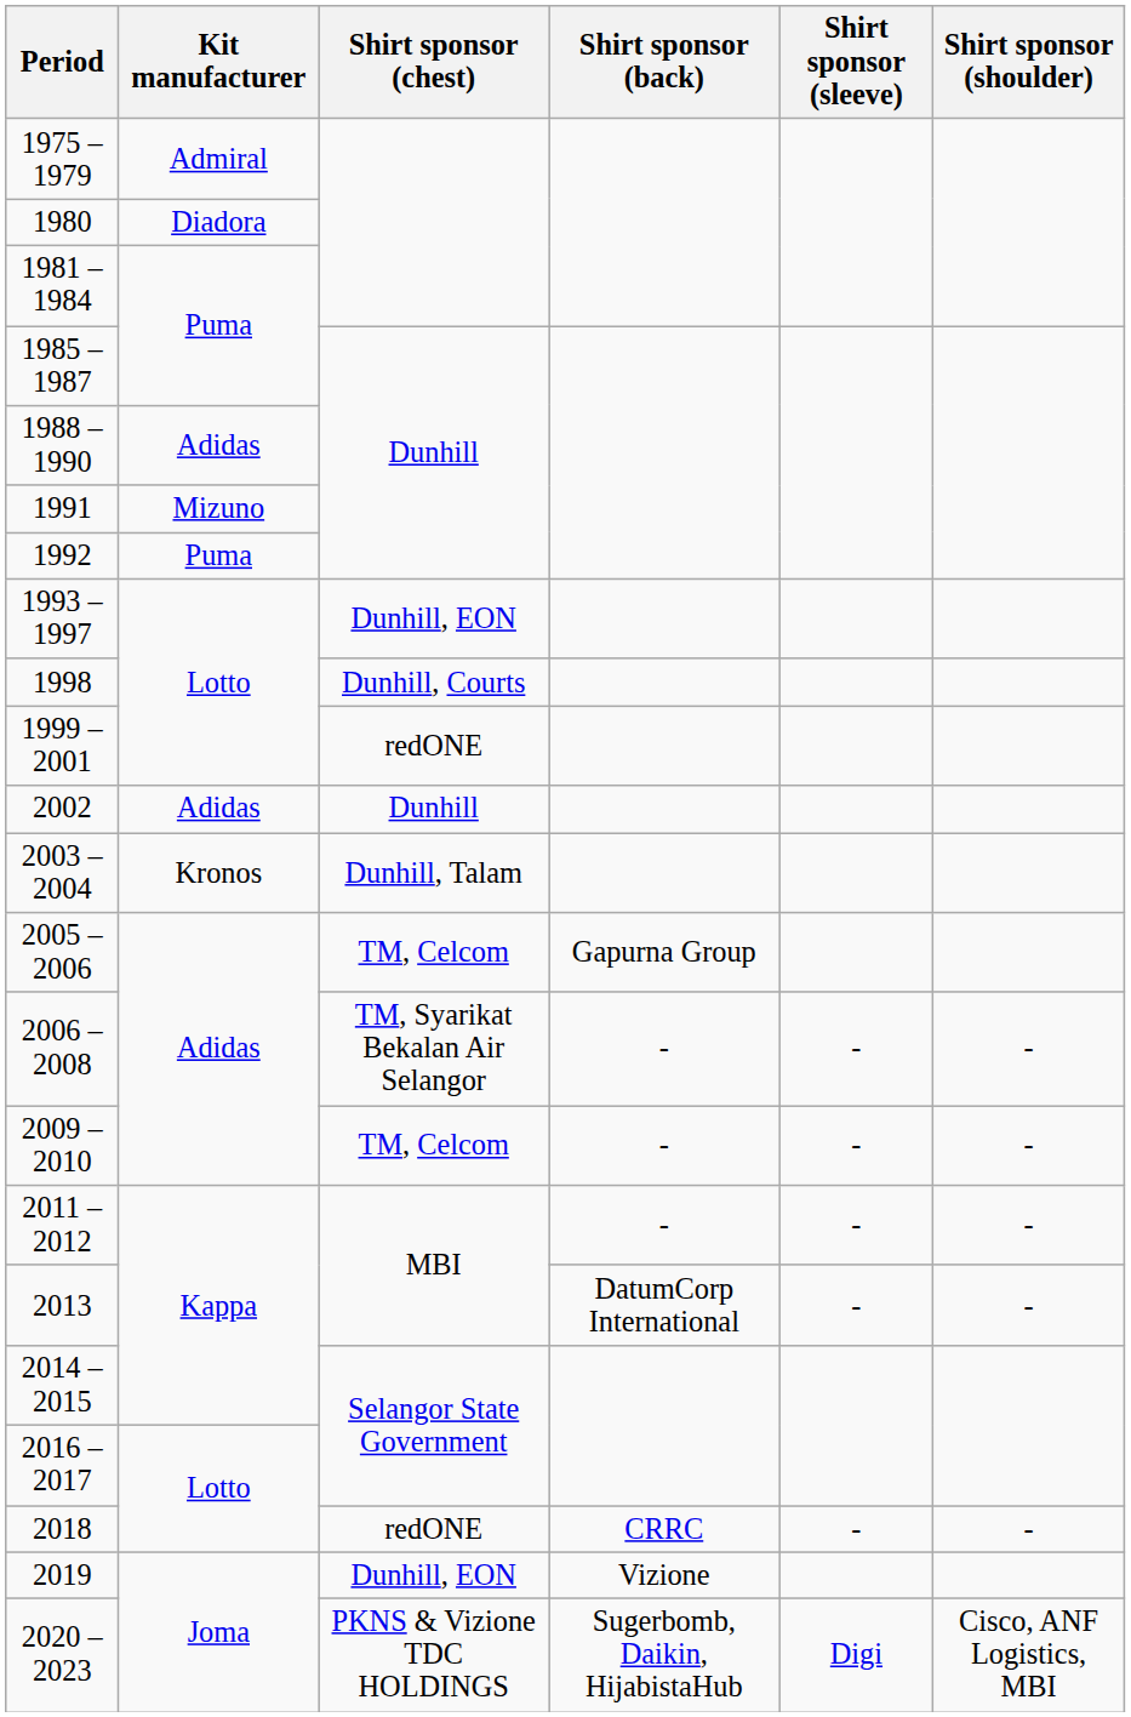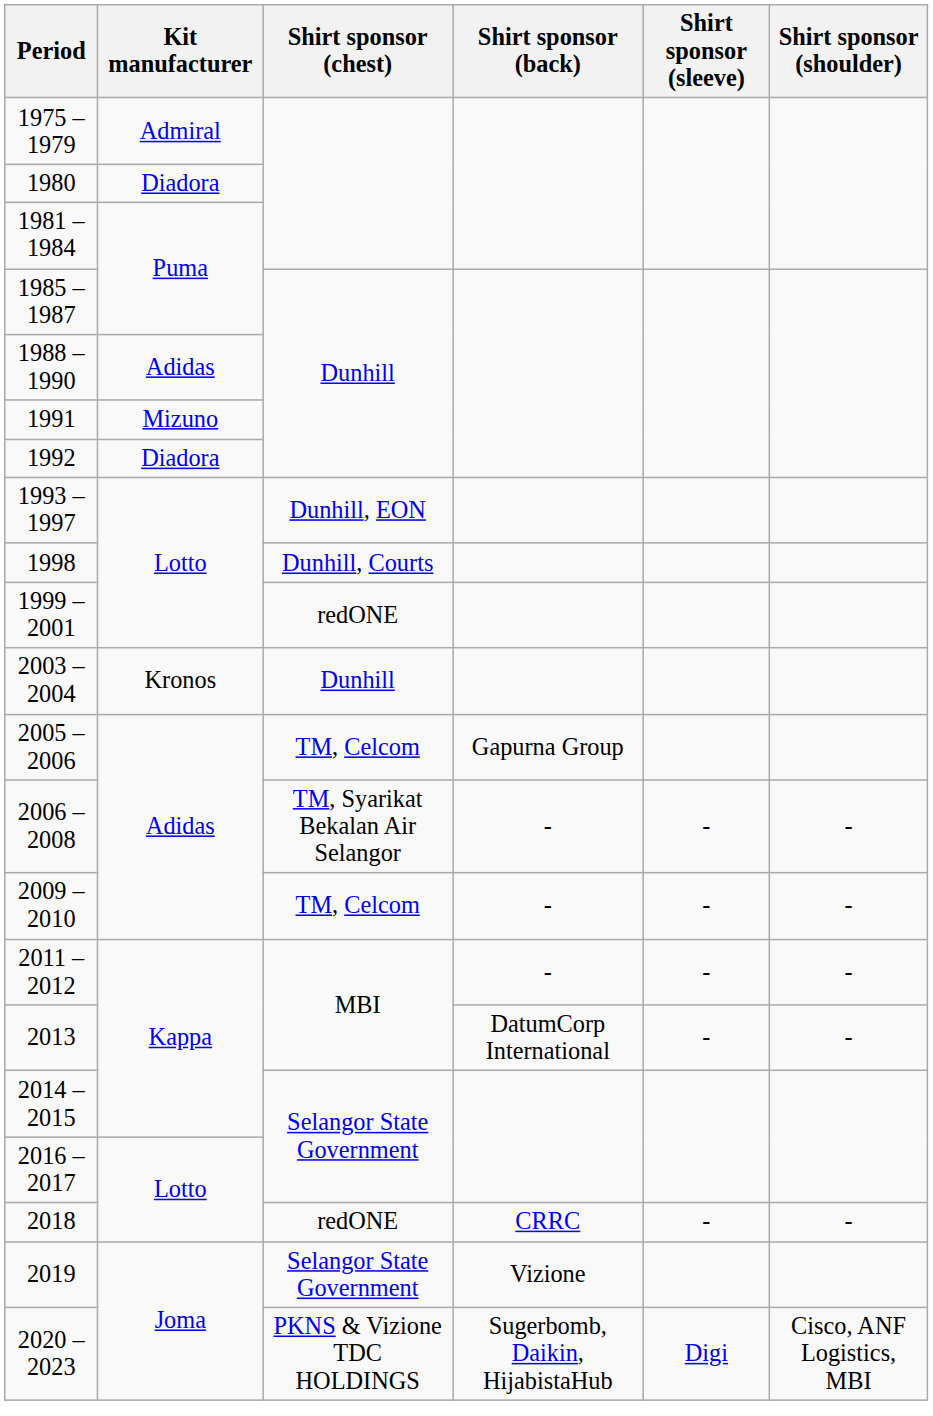1992 | Kit manufacturer: Puma -> Diadora
- row: 2002 | Adidas | Dunhill
2003 – 2004 | Shirt sponsor (chest): Dunhill, Talam -> Dunhill
2019 | Shirt sponsor (chest): Dunhill, EON -> Selangor State Government
